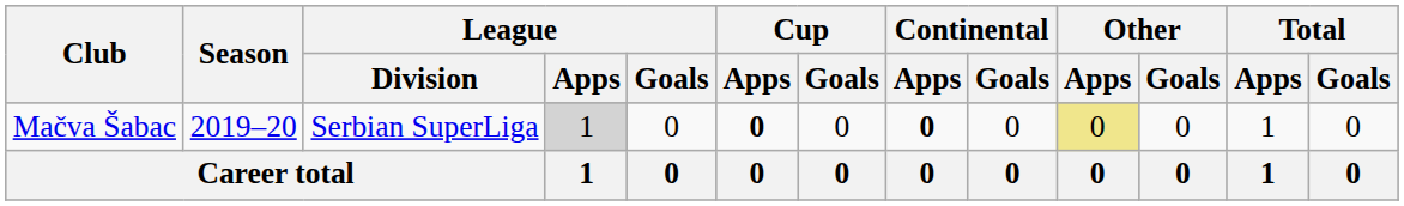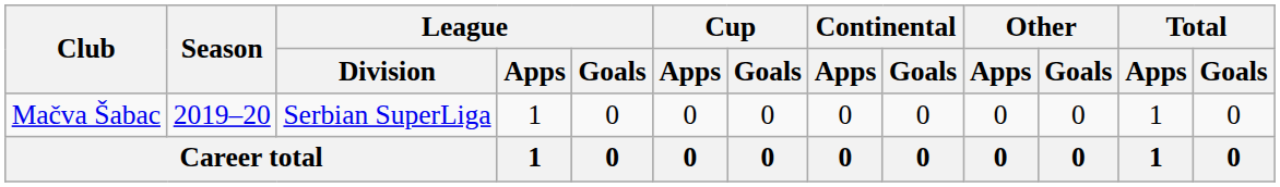Mačva Šabac | League / Apps: lightgrey background -> no background
Mačva Šabac | Cup / Apps: bold -> normal
Mačva Šabac | Continental / Apps: bold -> normal
Mačva Šabac | Other / Apps: khaki background -> no background
